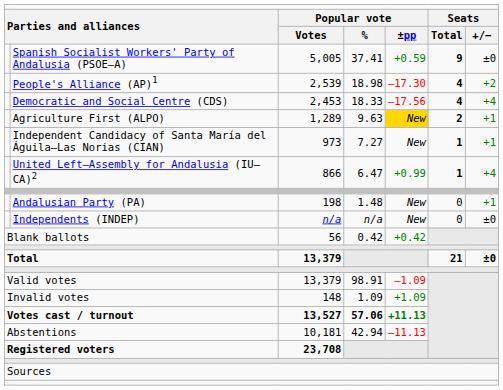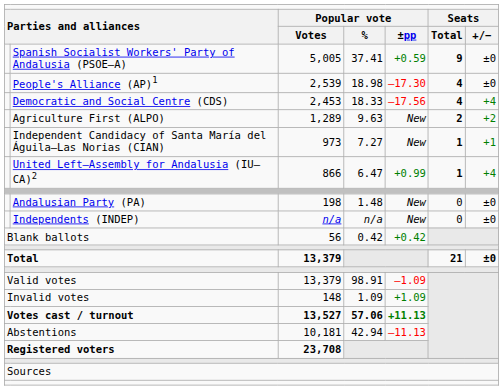People's Alliance (AP)1 | column 7: +2 -> ±0
Agriculture First (ALPO) | column 5: gold background -> no background
Agriculture First (ALPO) | column 7: +1 -> +2
Andalusian Party (PA) | column 7: +1 -> ±0
